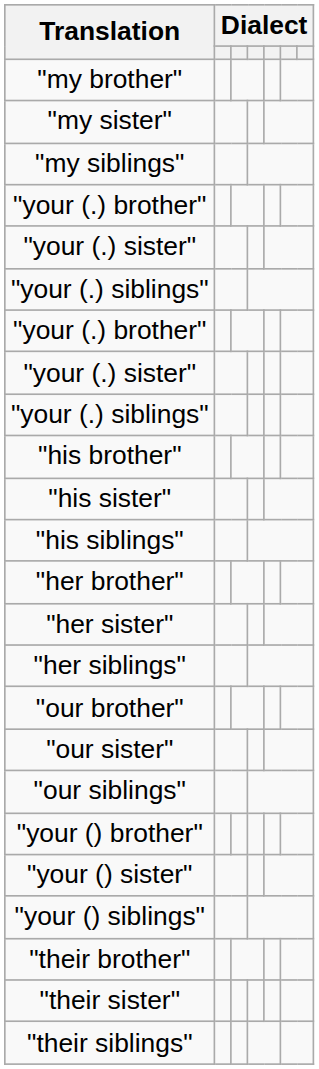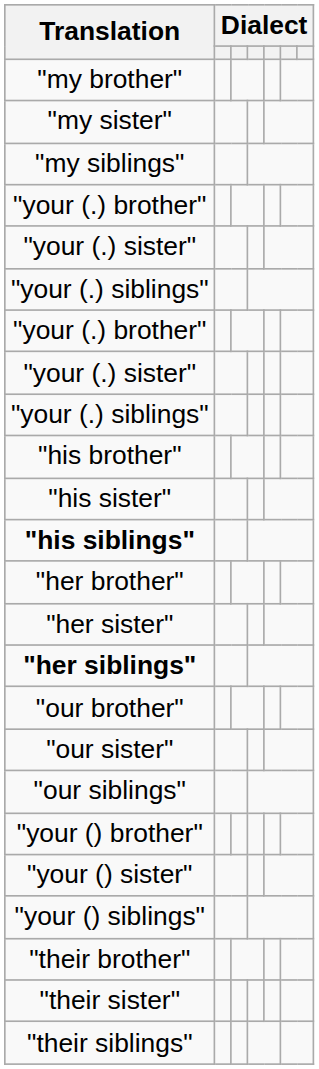"his siblings" | Translation: normal -> bold
"her siblings" | Translation: normal -> bold
